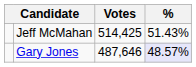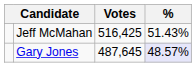Jeff McMahan | Votes: 514,425 -> 516,425
Gary Jones | Votes: 487,646 -> 487,645
